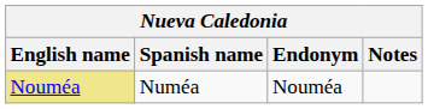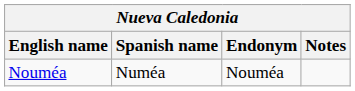row 3 | English name: khaki background -> no background
